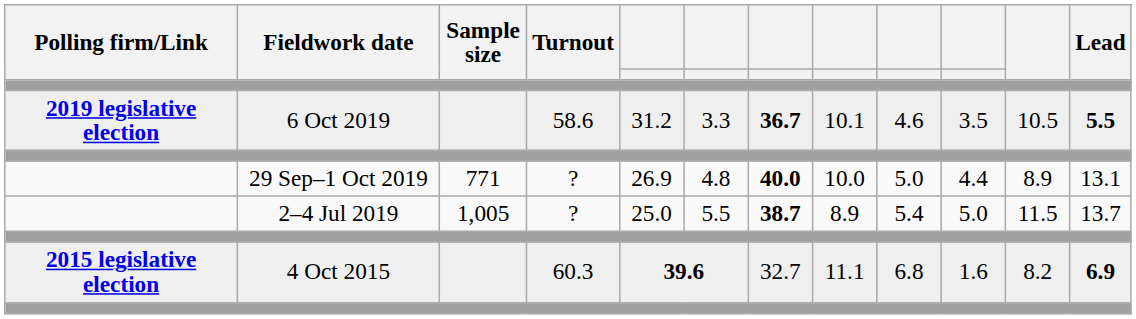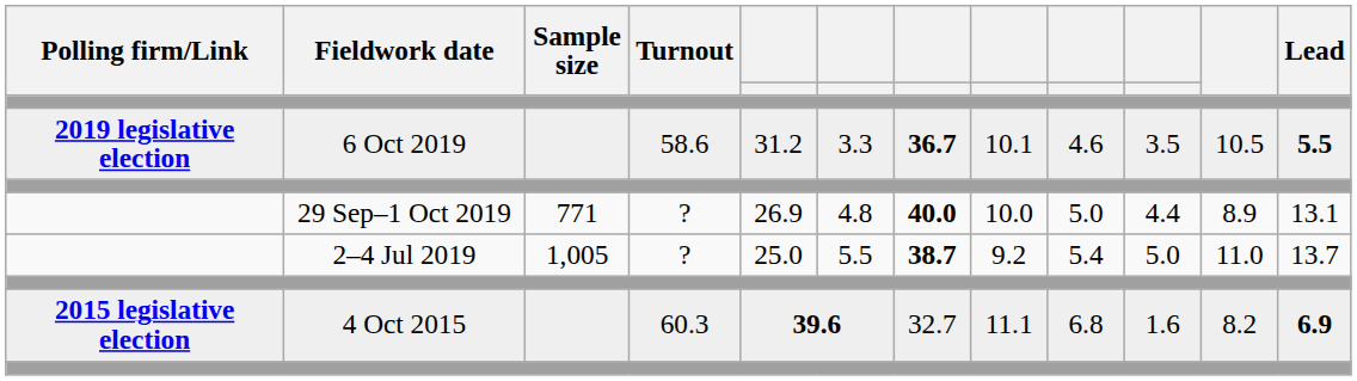2–4 Jul 2019 | column 8: 8.9 -> 9.2
2–4 Jul 2019 | column 11: 11.5 -> 11.0
